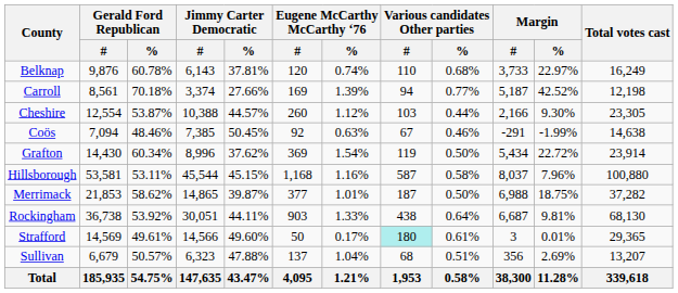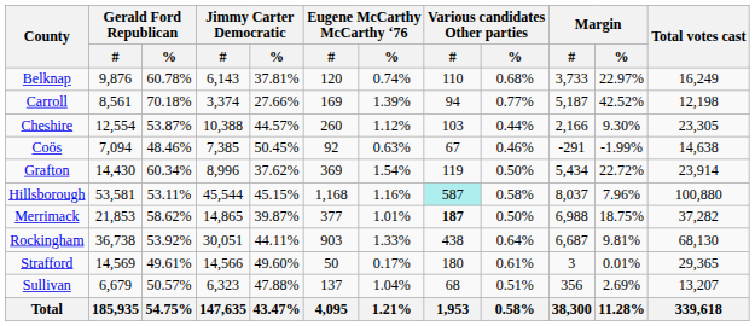Hillsborough | Various candidates Other parties / #: no background -> paleturquoise background
Merrimack | Various candidates Other parties / #: normal -> bold
Strafford | Various candidates Other parties / #: paleturquoise background -> no background
